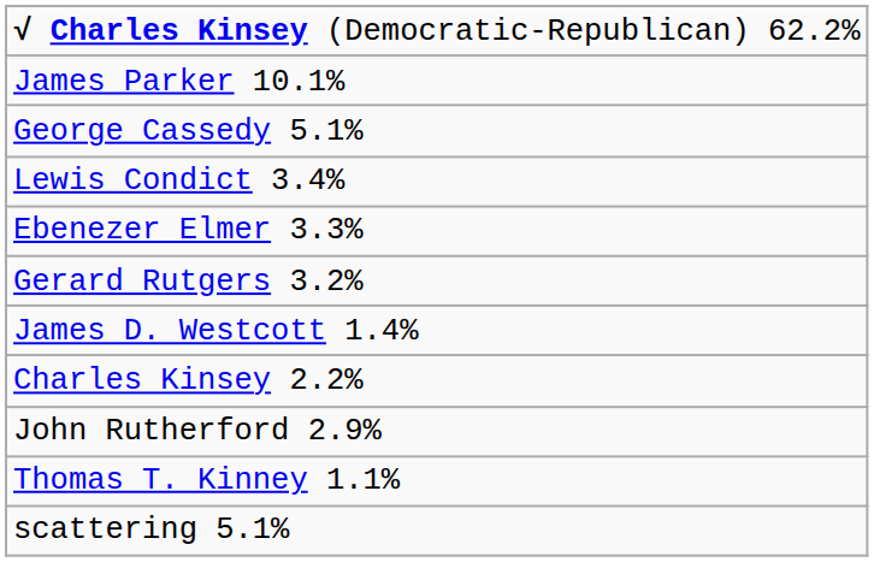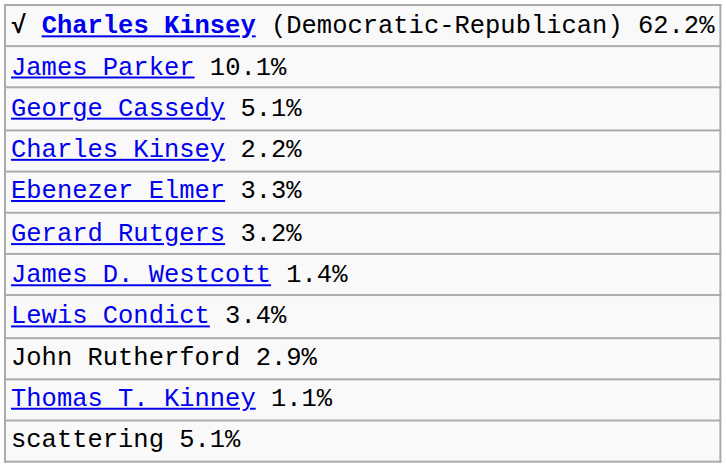row 4 | column 1: Lewis Condict 3.4% -> Charles Kinsey 2.2%
row 8 | column 1: Charles Kinsey 2.2% -> Lewis Condict 3.4%
